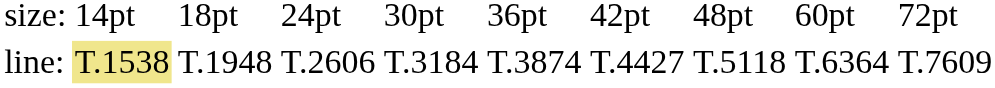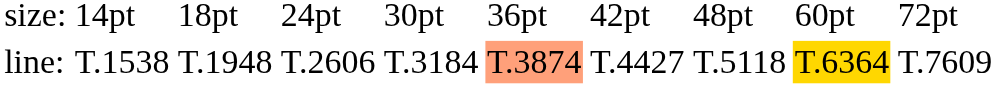line: | column 2: khaki background -> no background
line: | column 6: no background -> lightsalmon background
line: | column 9: no background -> gold background
